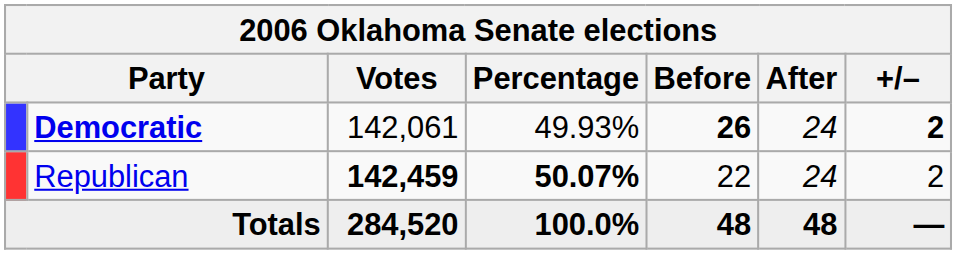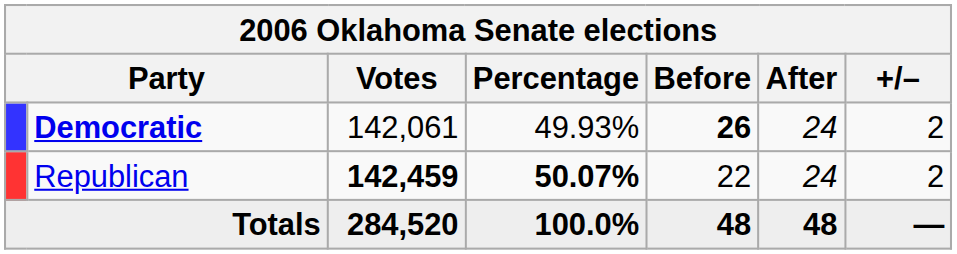Democratic | +/–: bold -> normal
